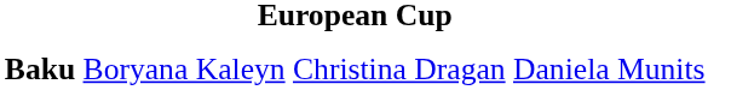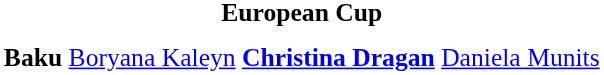Baku | column 3: normal -> bold
